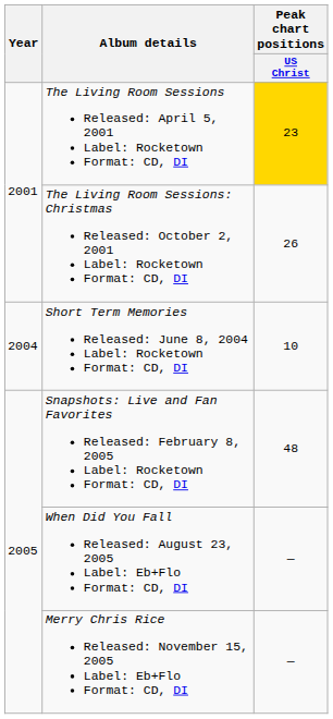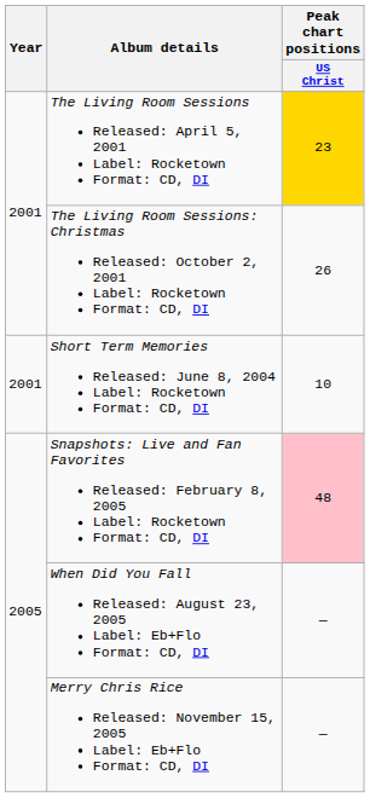row 5 | Year: 2004 -> 2001
row 6 | Peak chart positions / US Christ: no background -> pink background
